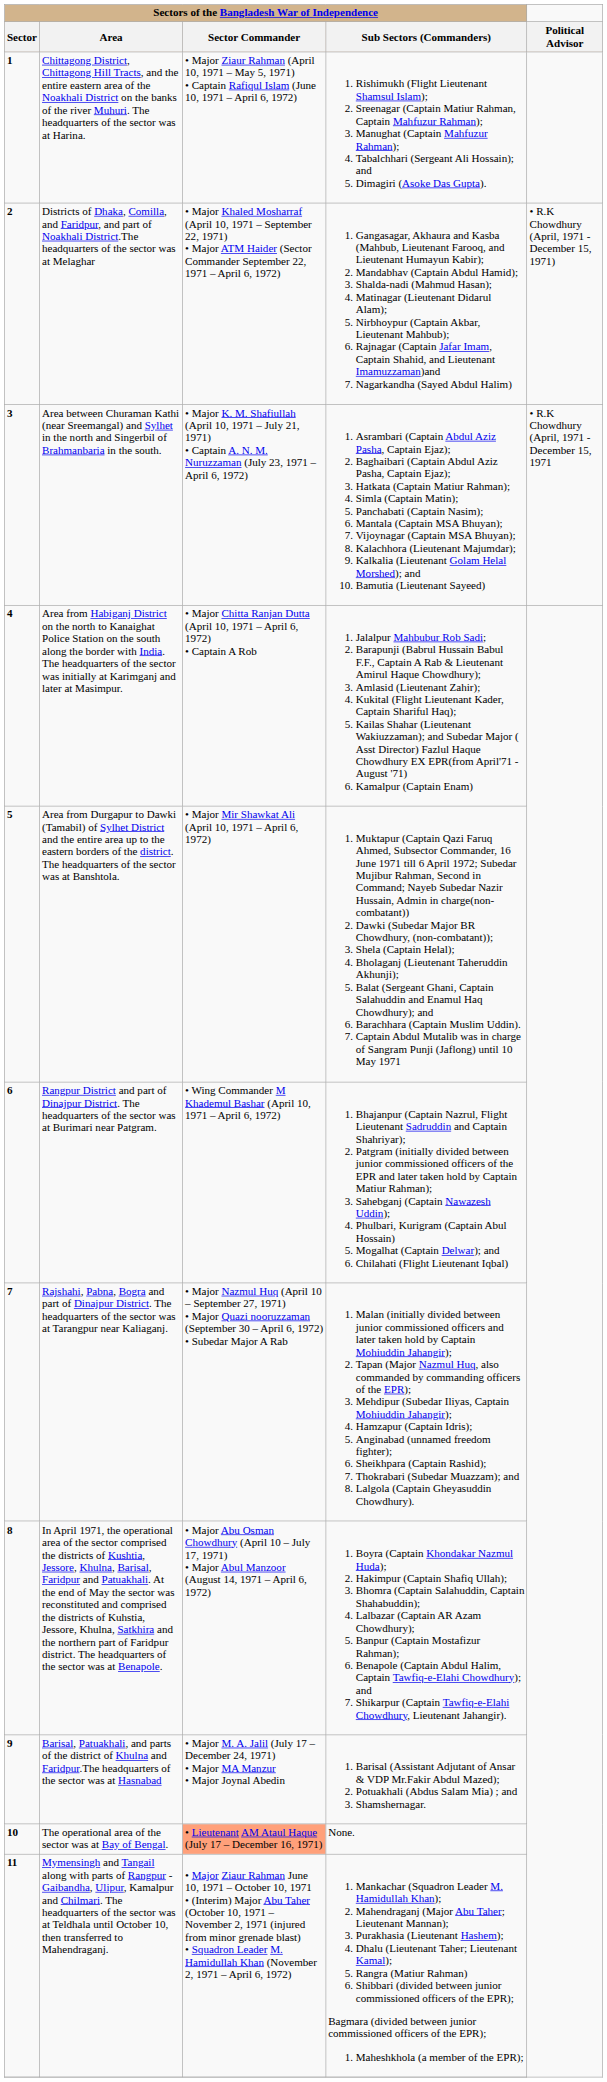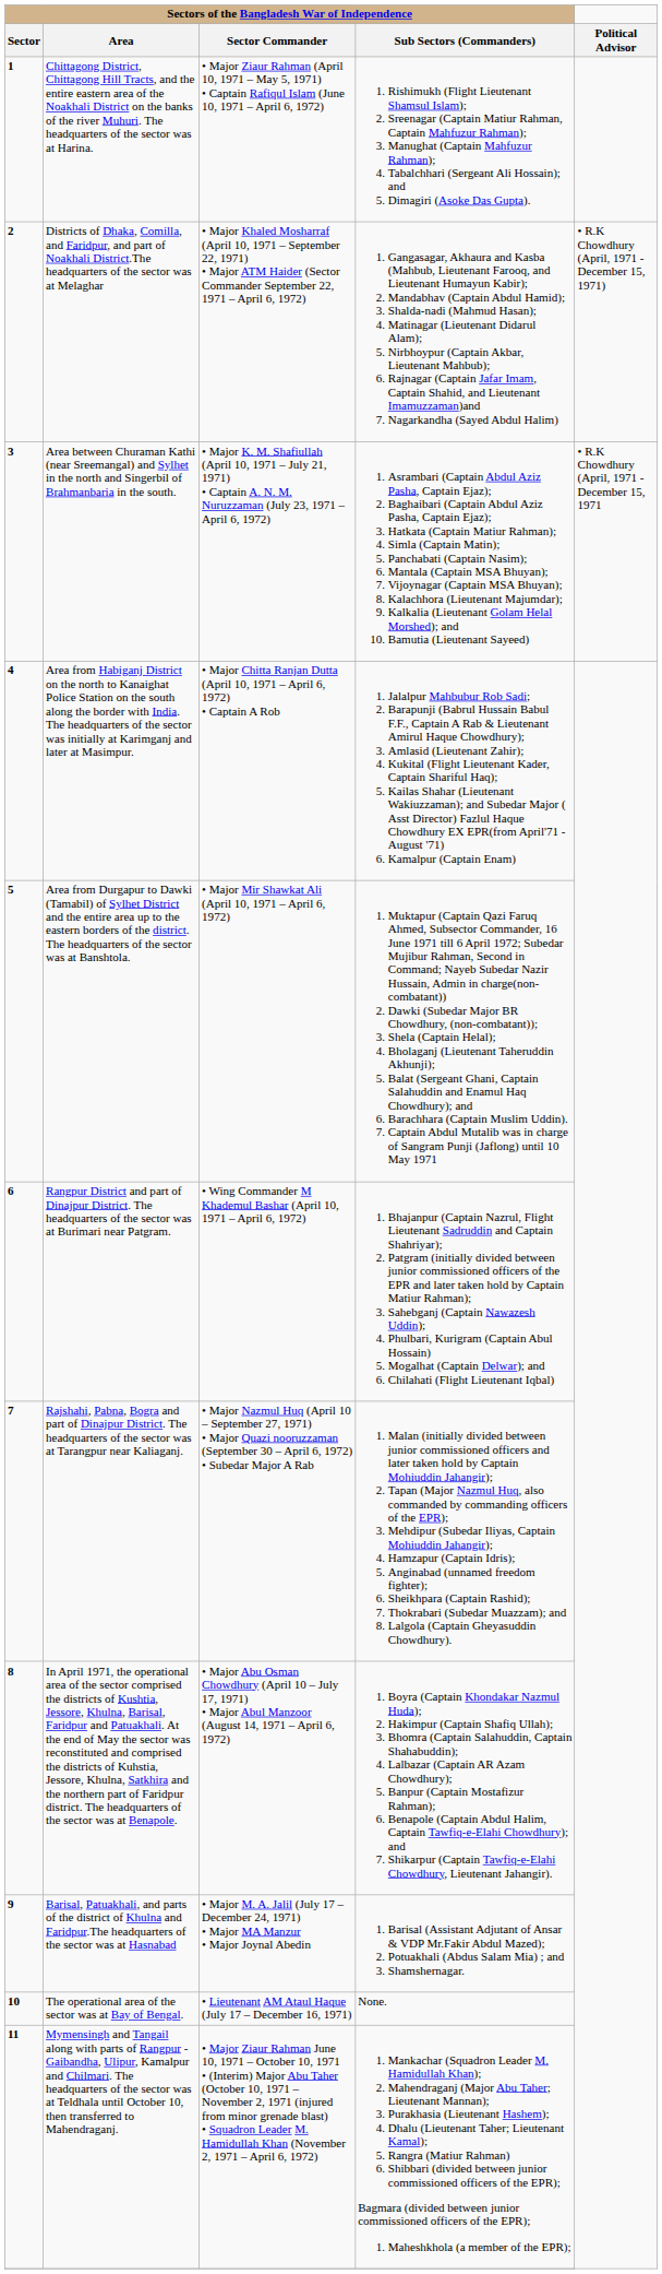The operational area of the sector was at Bay of Bengal. | column 3: lightsalmon background -> no background
